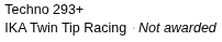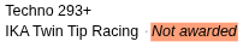IKA Twin Tip Racing | column 2: no background -> lightsalmon background
